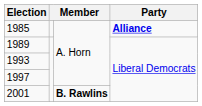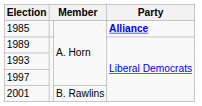2001 | column 3: bold -> normal
